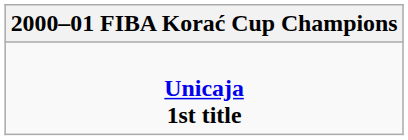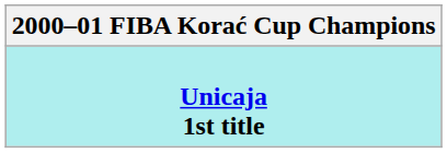row 2 | column 1: no background -> paleturquoise background
